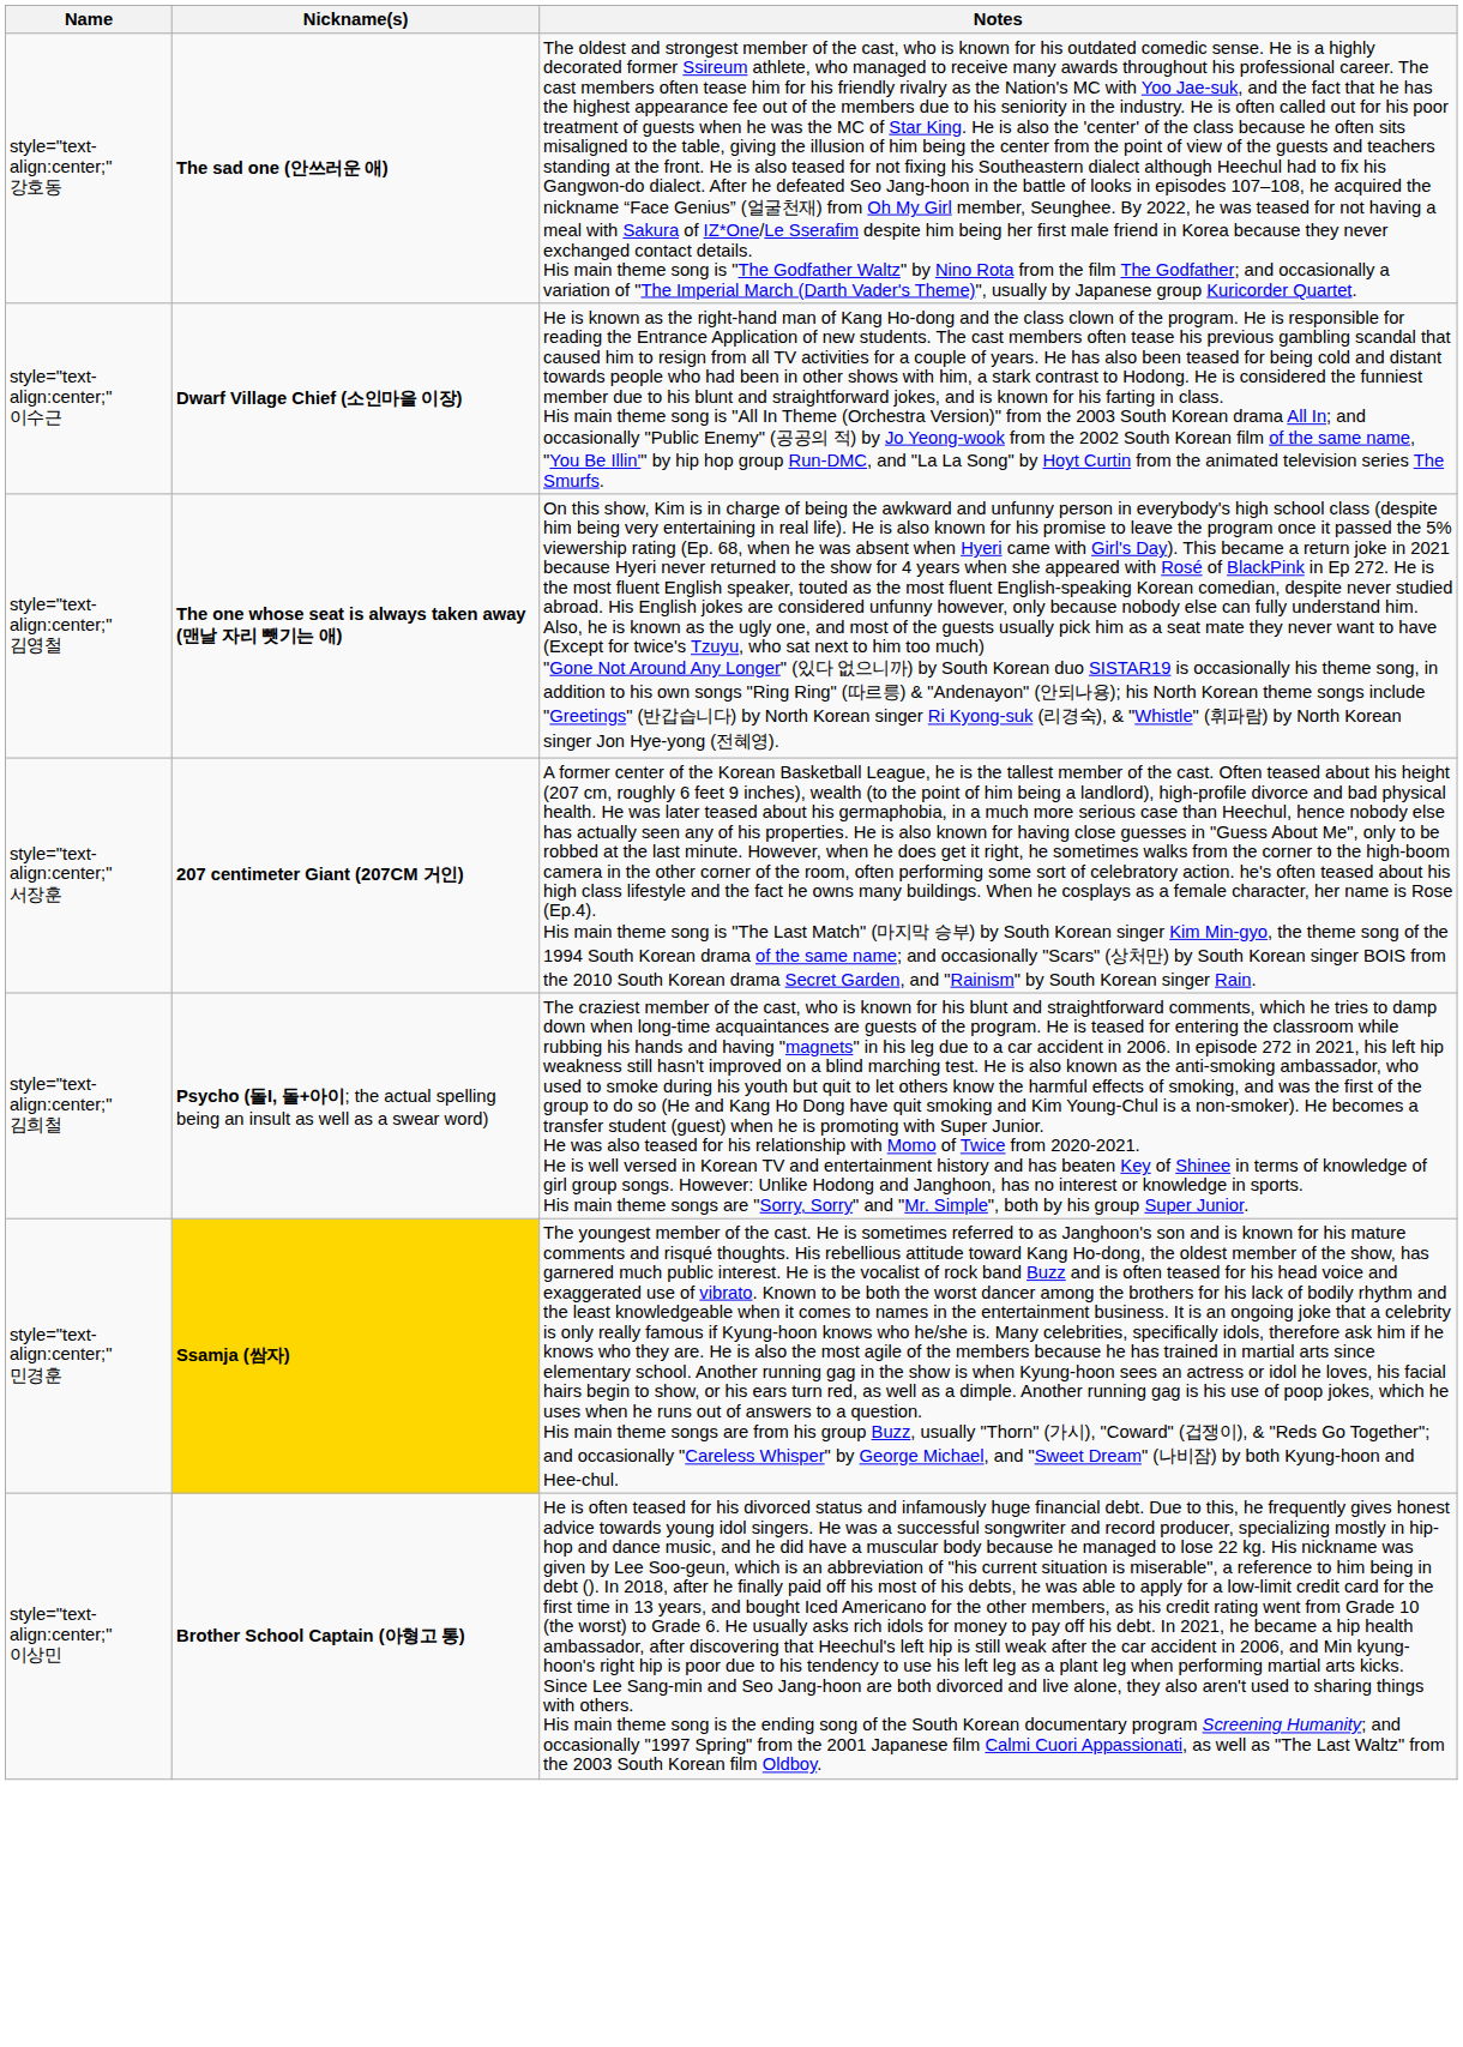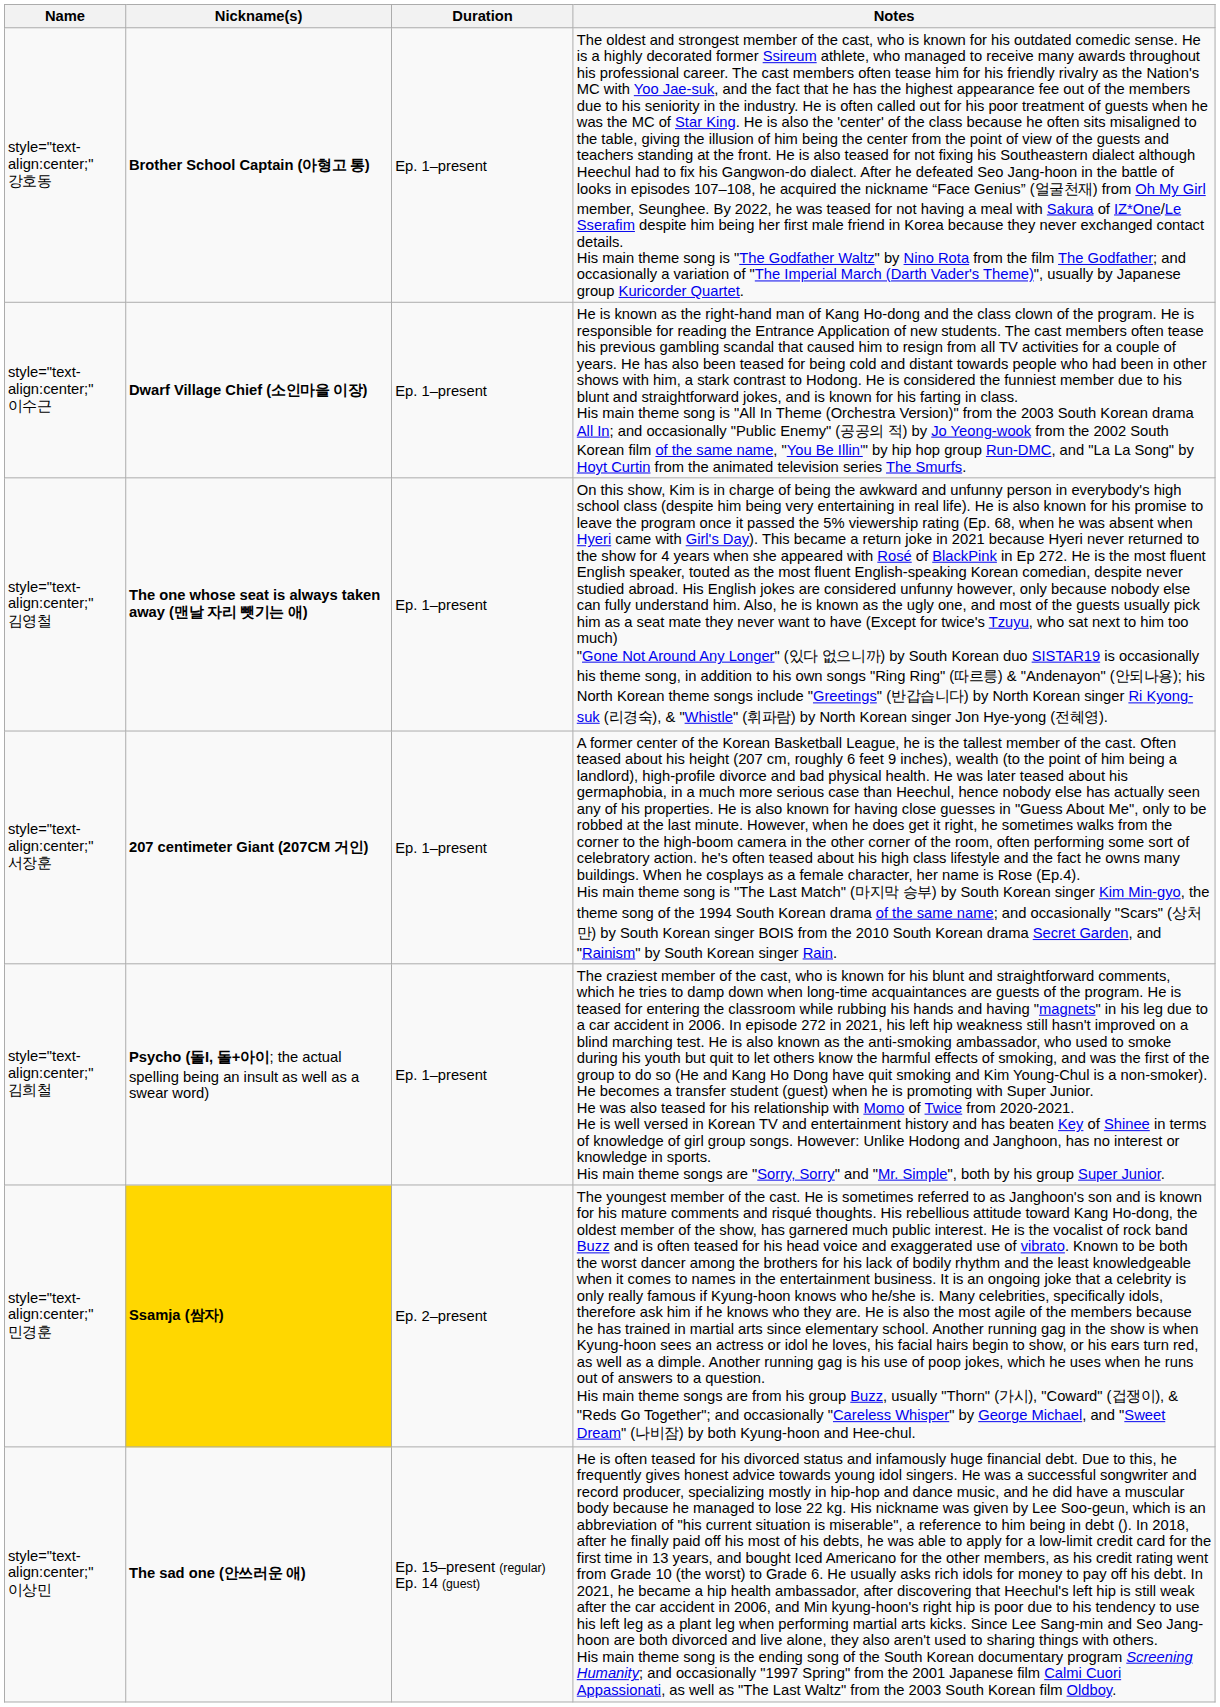+ column: Duration | Ep. 1–present | Ep. 1–present | Ep. 1–present | Ep. 1–present | Ep. 1–present | Ep. 2–present | Ep. 15–present (regular) Ep. 14 (guest)
style="text-align:center;" 강호동 | Nickname(s): The sad one (안쓰러운 애) -> Brother School Captain (아형고 통)
style="text-align:center;" 이상민 | Nickname(s): Brother School Captain (아형고 통) -> The sad one (안쓰러운 애)
